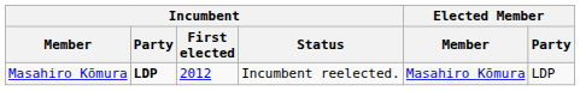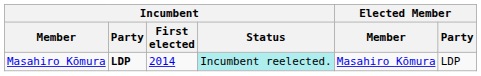row 3 | Incumbent / First elected: 2012 -> 2014
row 3 | Incumbent / Status: no background -> paleturquoise background
